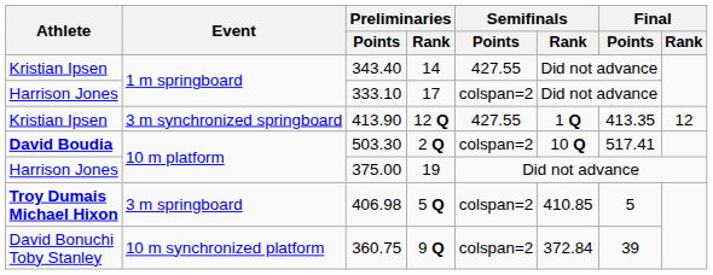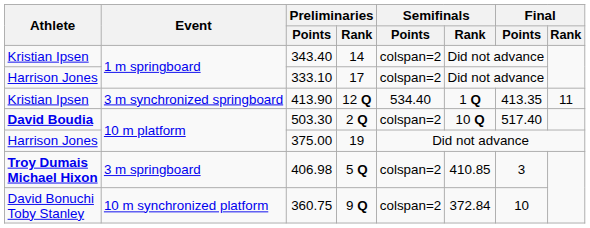343.40 | Semifinals / Points: 427.55 -> colspan=2
413.90 | Semifinals / Points: 427.55 -> 534.40
413.90 | Final / Rank: 12 -> 11
503.30 | Final / Points: 517.41 -> 517.40
406.98 | Final / Points: 5 -> 3
360.75 | Final / Points: 39 -> 10
